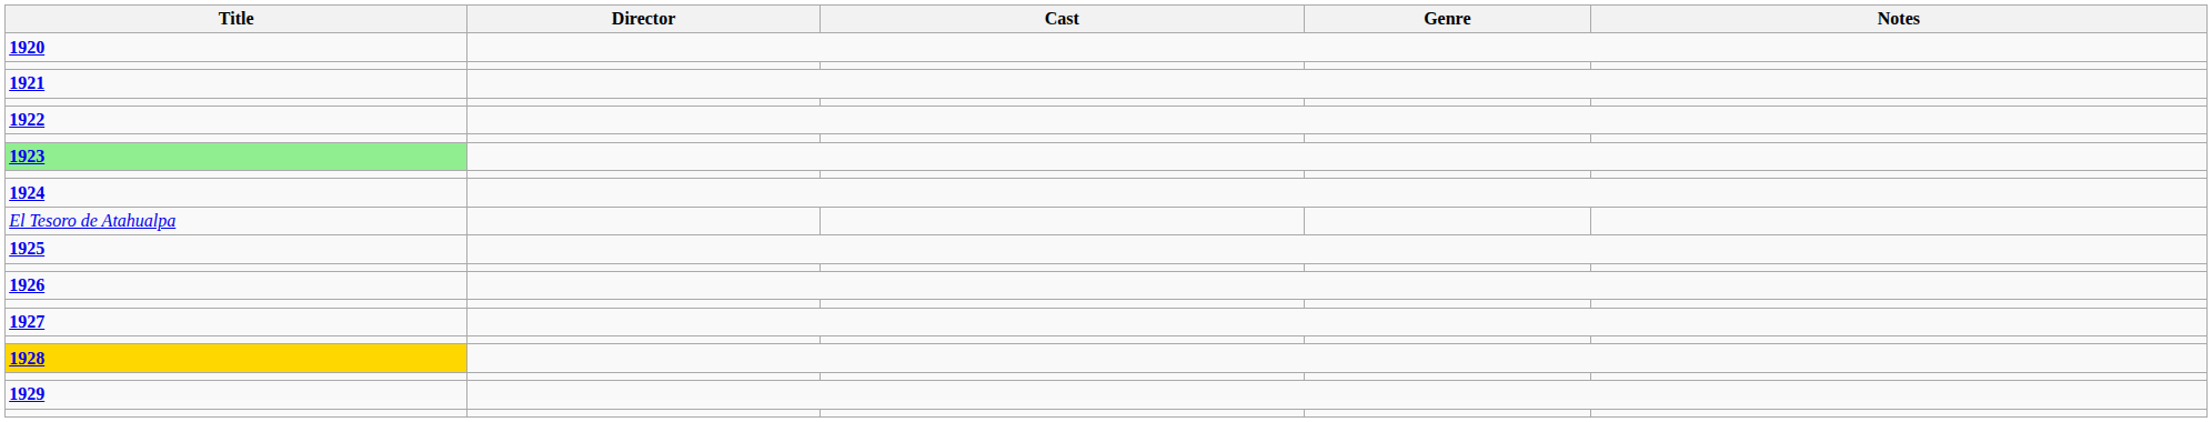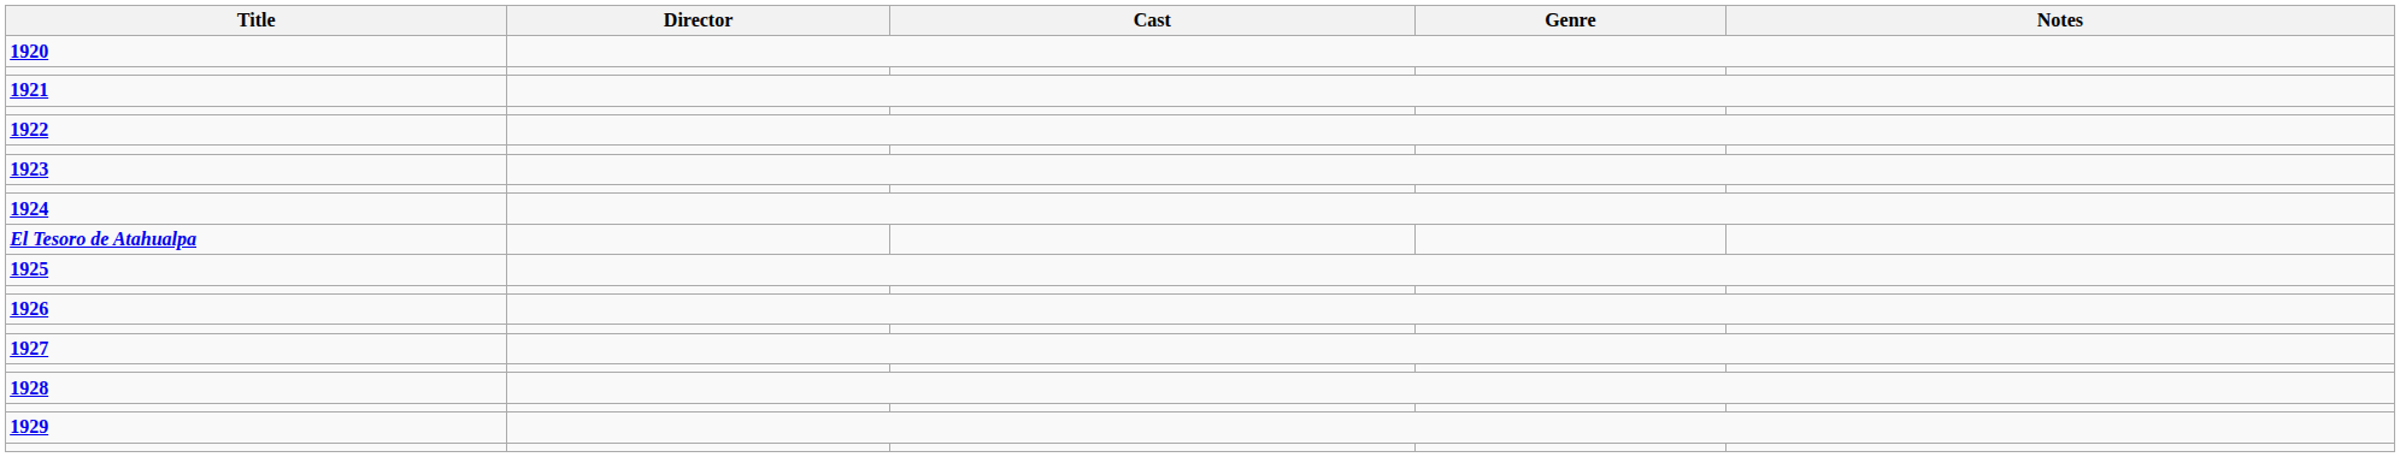1923 | Title: lightgreen background -> no background
El Tesoro de Atahualpa | Title: normal -> bold
1928 | Title: gold background -> no background
